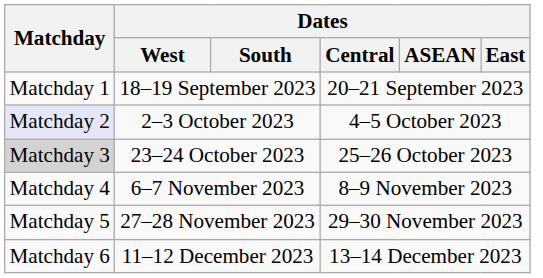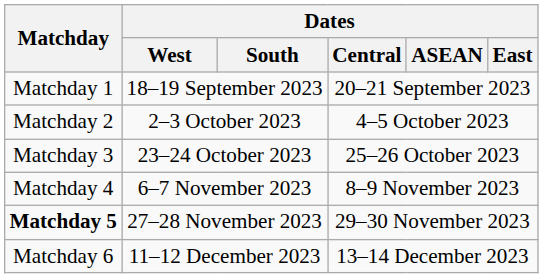Matchday 2 | Matchday: lavender background -> no background
Matchday 3 | Matchday: lightgrey background -> no background
Matchday 5 | Matchday: normal -> bold
